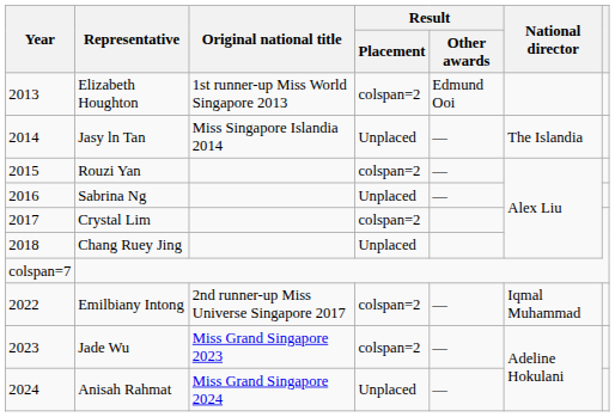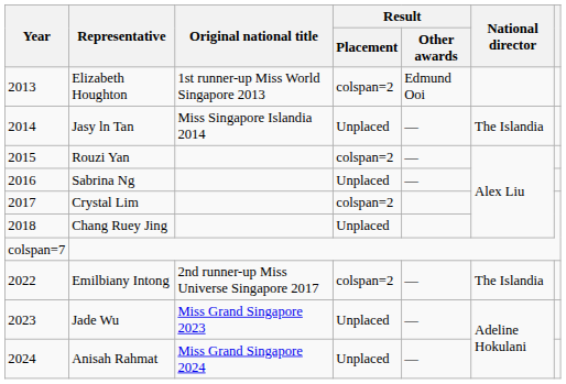Emilbiany Intong | National director: Iqmal Muhammad -> The Islandia
Jade Wu | Result / Placement: colspan=2 -> Unplaced
